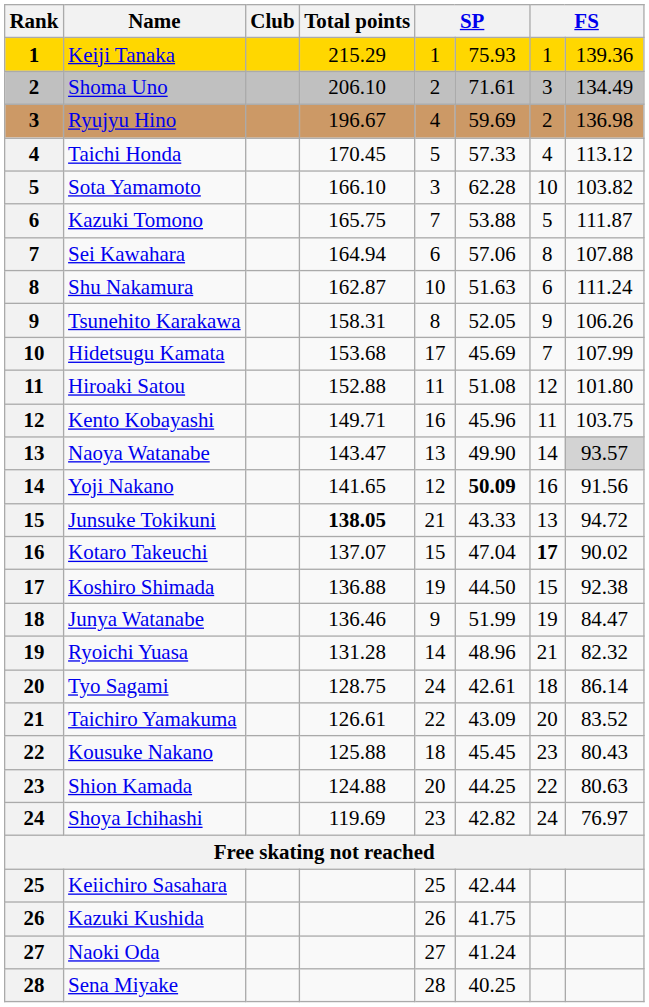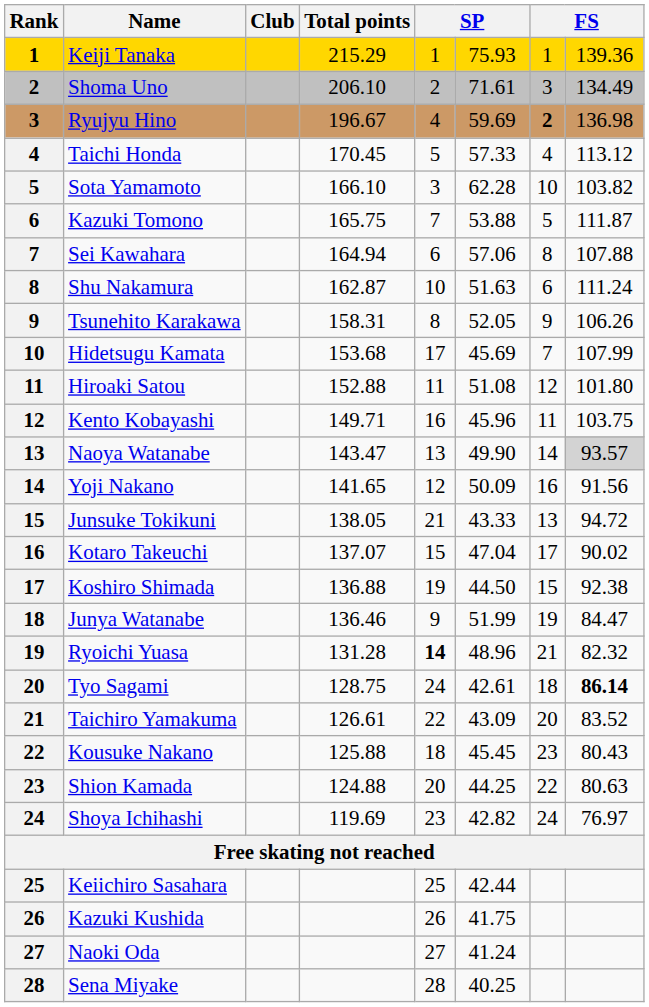Ryujyu Hino | column 7: normal -> bold
Yoji Nakano | column 6: bold -> normal
Junsuke Tokikuni | Total points: bold -> normal
Kotaro Takeuchi | column 7: bold -> normal
Ryoichi Yuasa | column 5: normal -> bold
Tyo Sagami | column 8: normal -> bold
